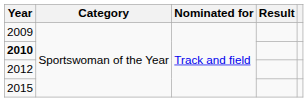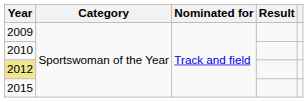2010 | Year: bold -> normal
2012 | Year: no background -> khaki background
